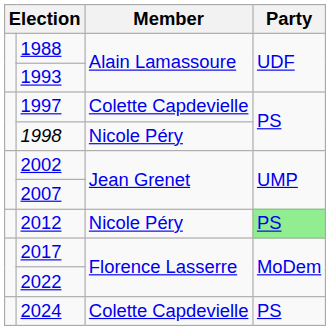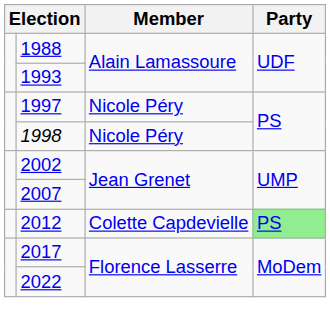1997 | Member: Colette Capdevielle -> Nicole Péry
2012 | Member: Nicole Péry -> Colette Capdevielle
- row: 2024 | Colette Capdevielle | PS
